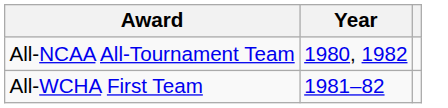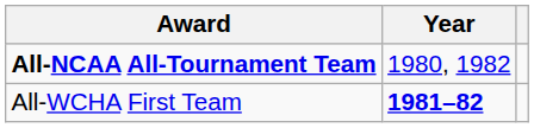row 2 | Award: normal -> bold
row 3 | Year: normal -> bold
